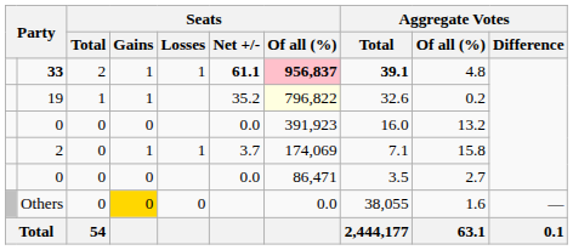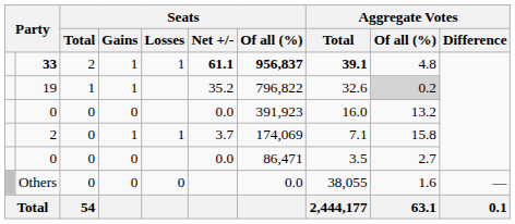33 | Seats / Of all (%): pink background -> no background
19 | Seats / Of all (%): lightyellow background -> no background
19 | Aggregate Votes / Of all (%): no background -> lightgrey background
Others | Seats / Gains: gold background -> no background
